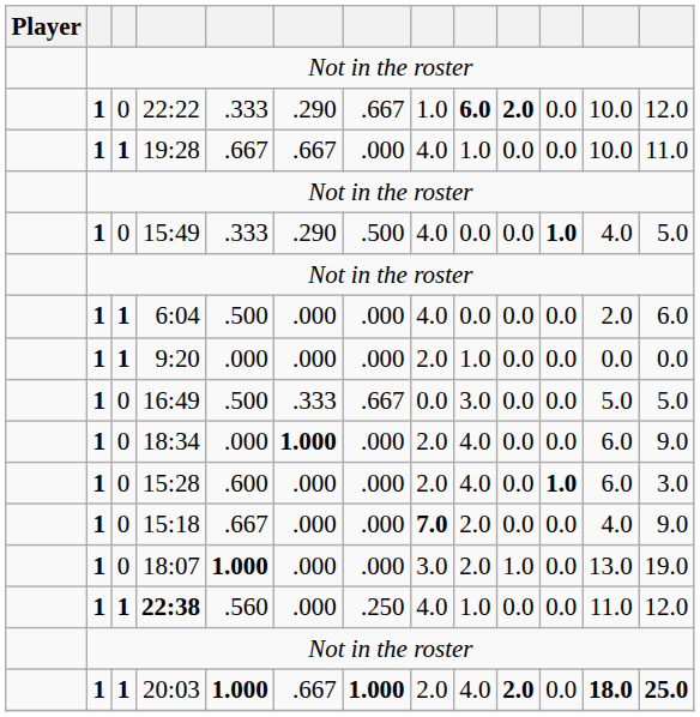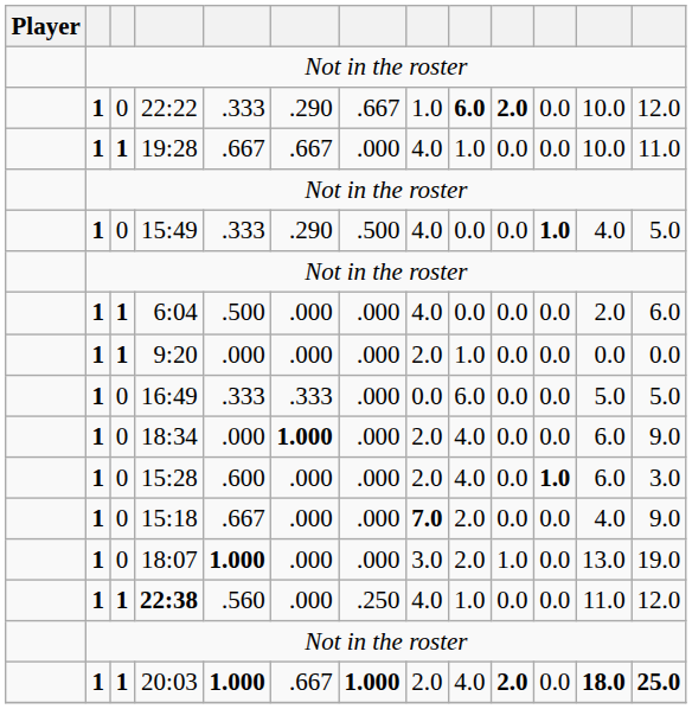16:49 | column 5: .500 -> .333
16:49 | column 7: .667 -> .000
16:49 | column 9: 3.0 -> 6.0
